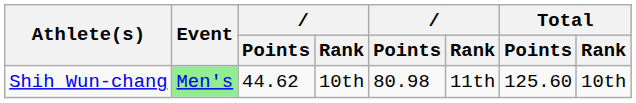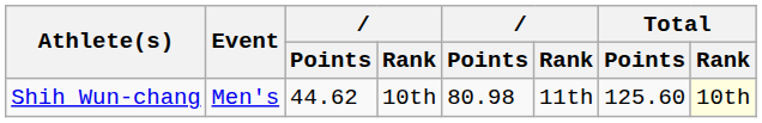Shih Wun-chang | Event: lightgreen background -> no background
Shih Wun-chang | Total / Rank: no background -> lightyellow background
